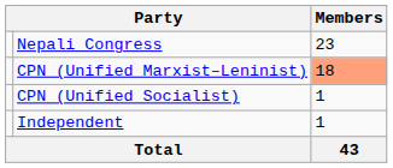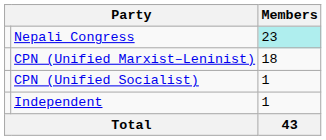Nepali Congress | Members: no background -> paleturquoise background
CPN (Unified Marxist–Leninist) | Members: lightsalmon background -> no background
